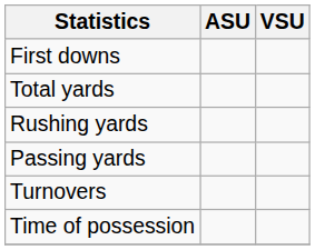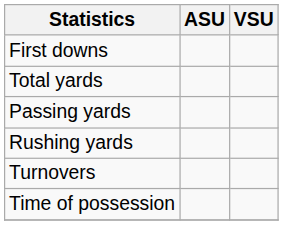rows swapped: Rushing yards <-> Passing yards
